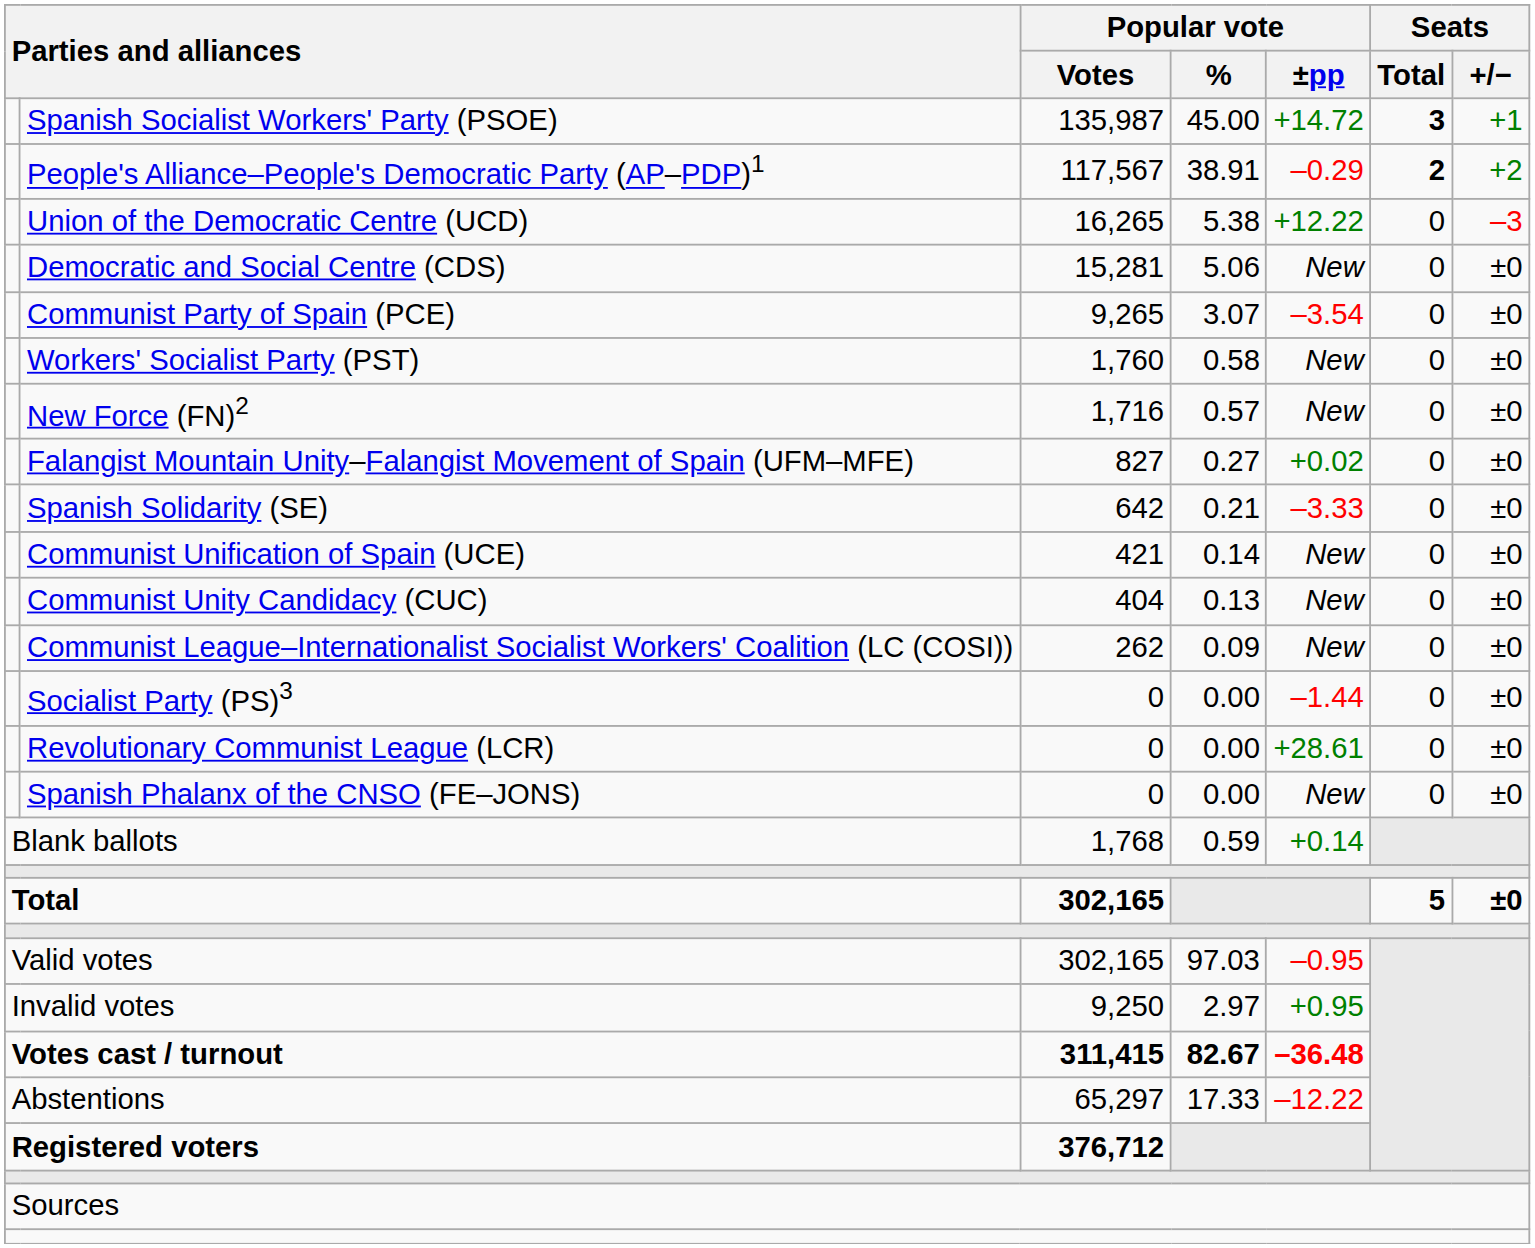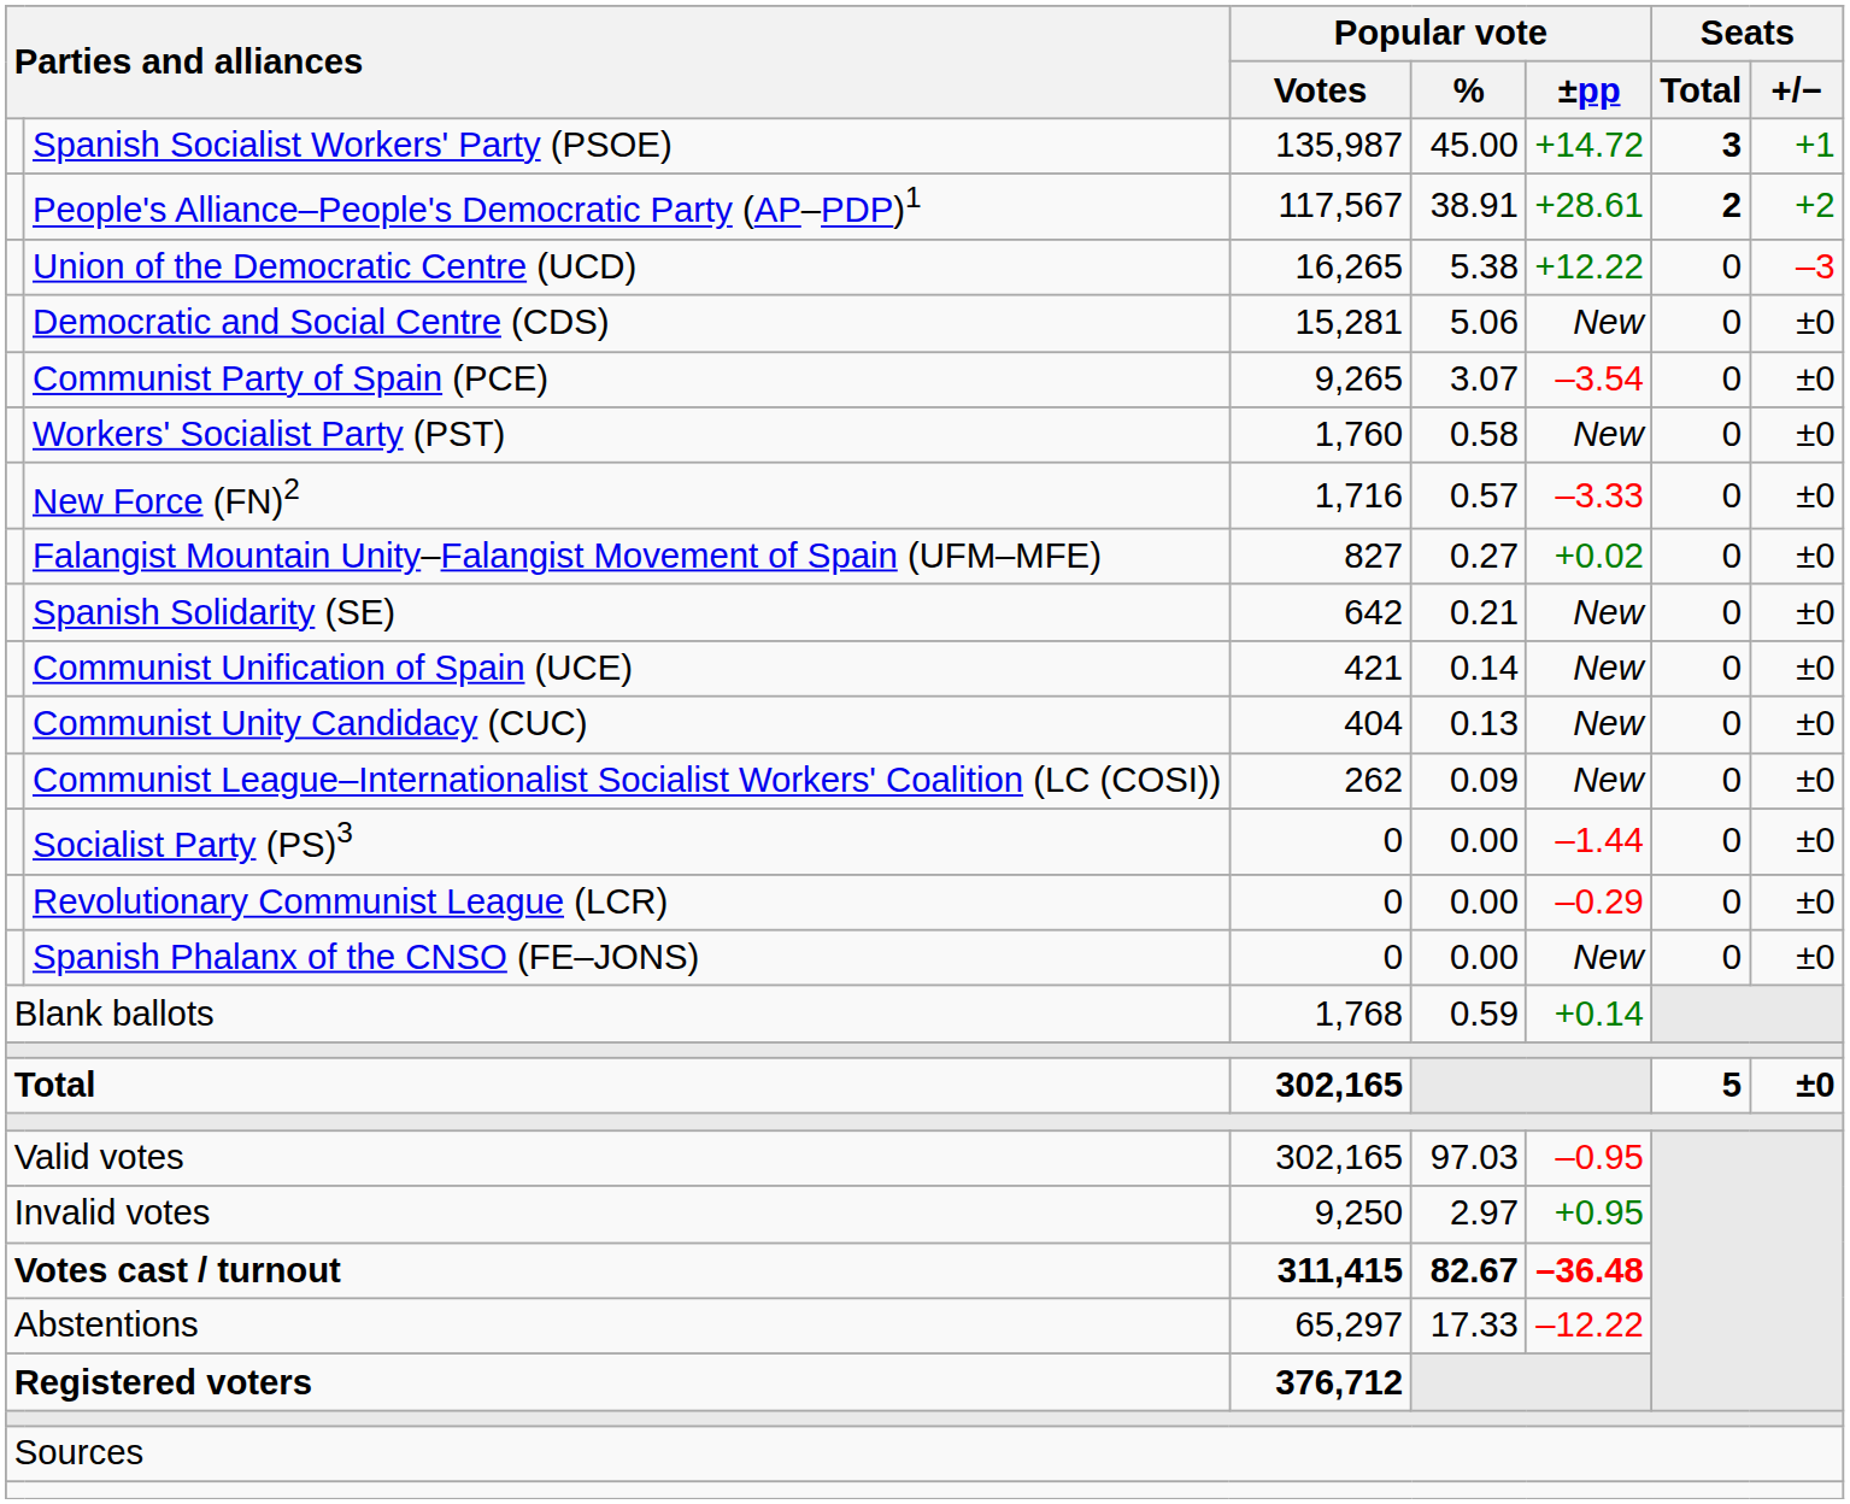People's Alliance–People's Democratic Party (AP–PDP)1 | Popular vote / ±pp: –0.29 -> +28.61
New Force (FN)2 | Popular vote / ±pp: New -> –3.33
Spanish Solidarity (SE) | Popular vote / ±pp: –3.33 -> New
Revolutionary Communist League (LCR) | Popular vote / ±pp: +28.61 -> –0.29
